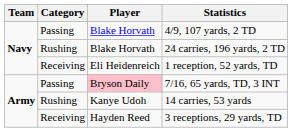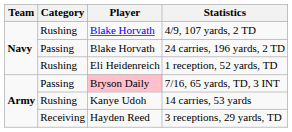4/9, 107 yards, 2 TD | Category: Passing -> Rushing
24 carries, 196 yards, 2 TD | Category: Rushing -> Passing
1 reception, 52 yards, TD | Category: Receiving -> Rushing
